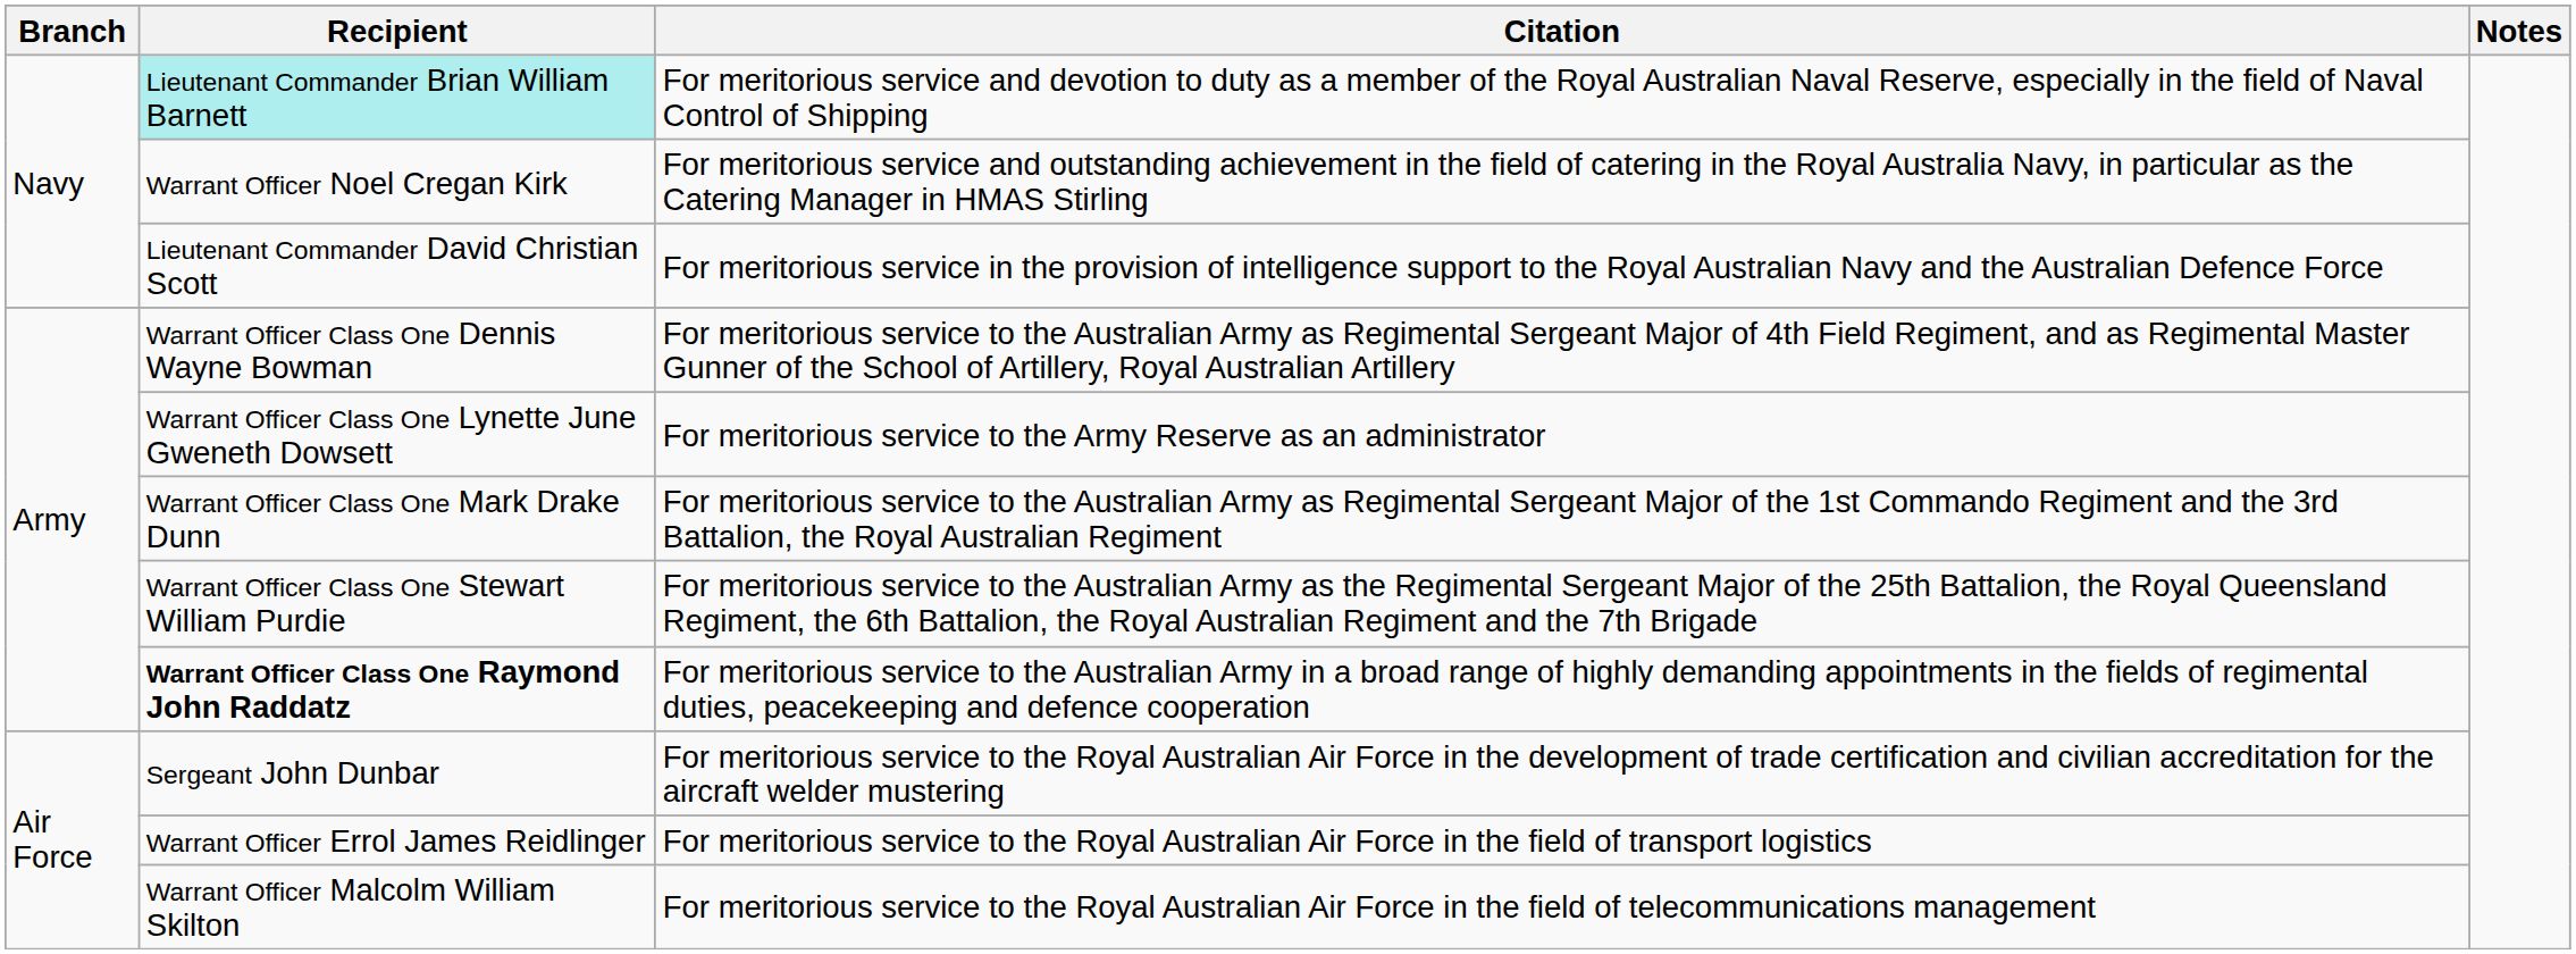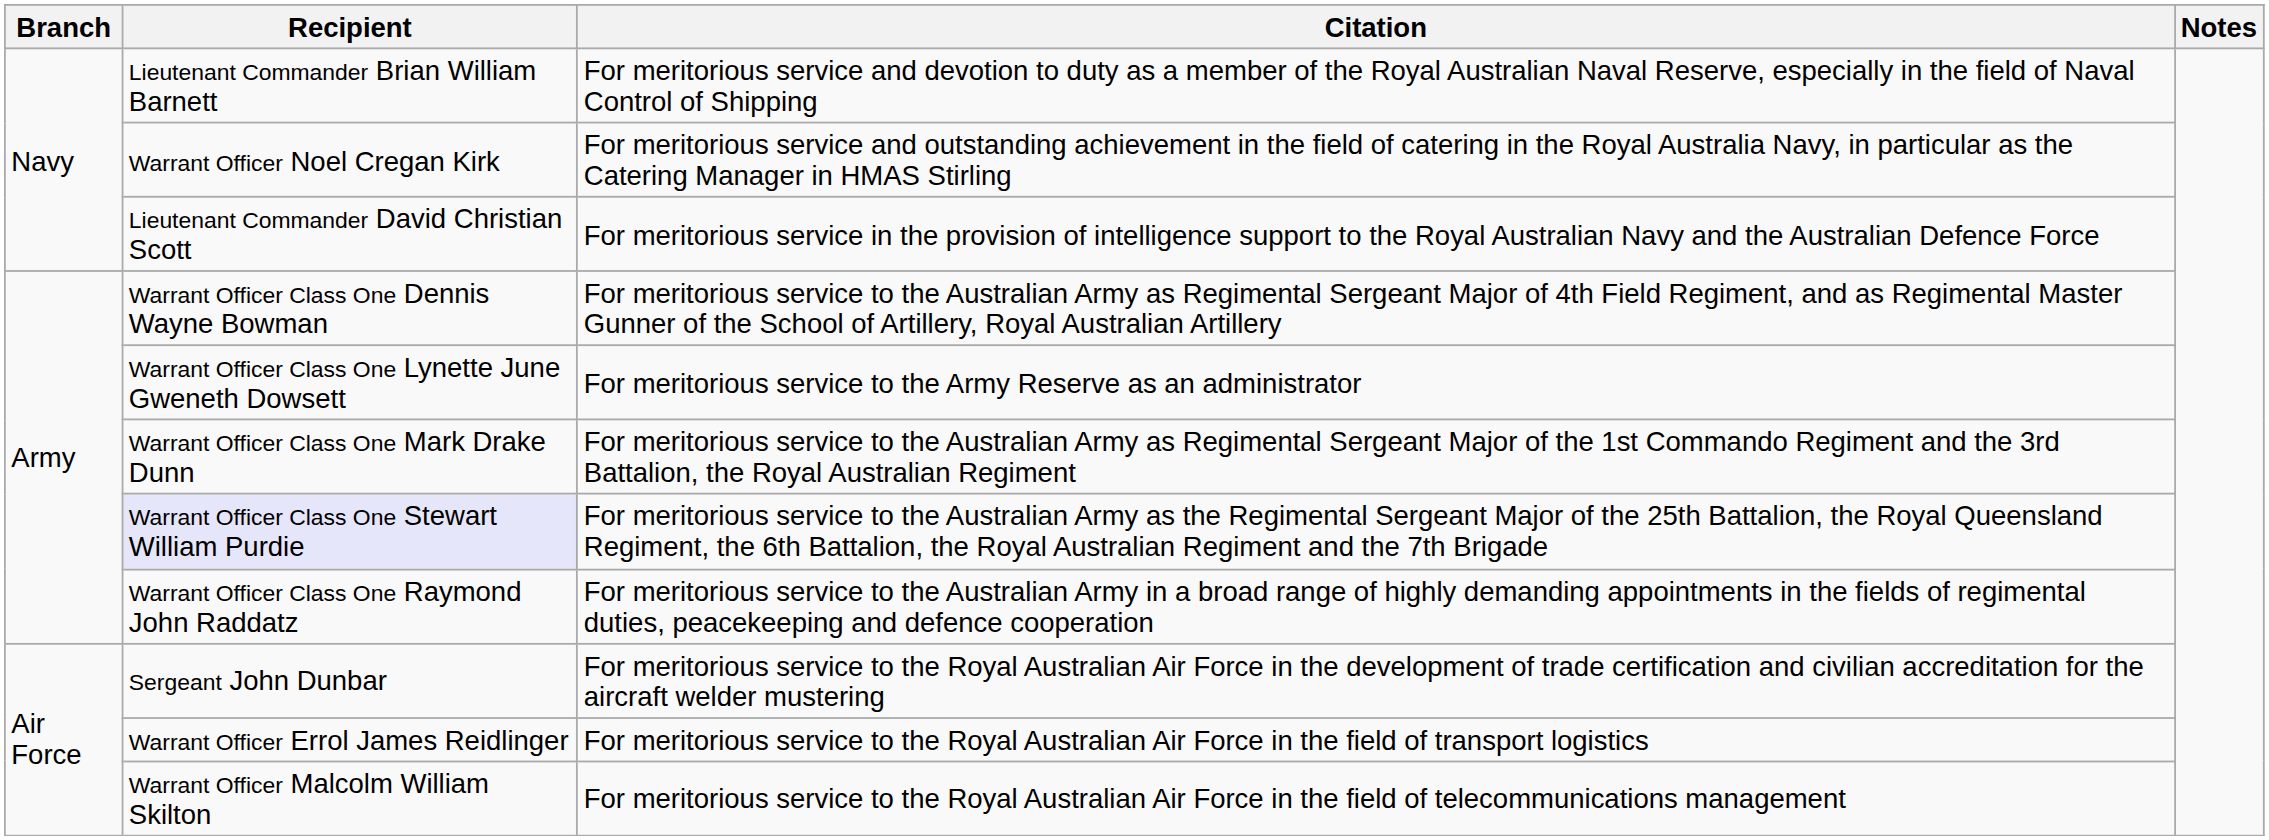Lieutenant Commander Brian William Barnett | Recipient: paleturquoise background -> no background
Warrant Officer Class One Stewart William Purdie | Recipient: no background -> lavender background
Warrant Officer Class One Raymond John Raddatz | Recipient: bold -> normal
